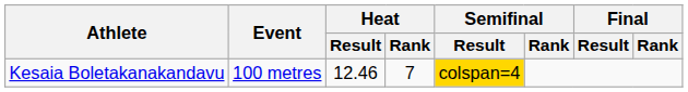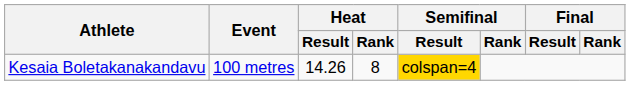Kesaia Boletakanakandavu | Heat / Result: 12.46 -> 14.26
Kesaia Boletakanakandavu | Heat / Rank: 7 -> 8
